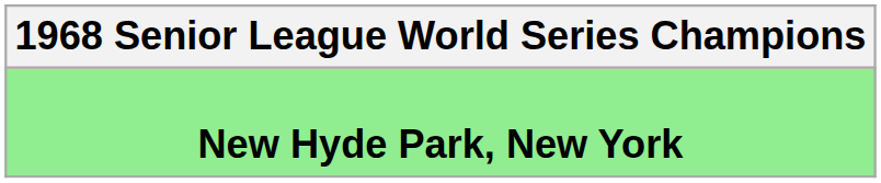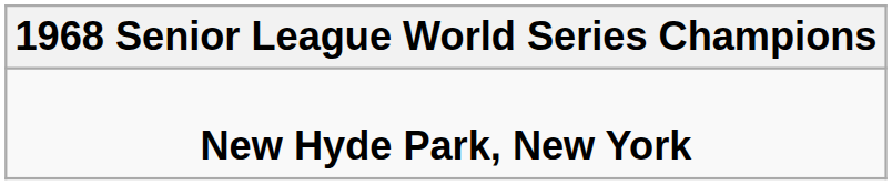row 2 | column 1: lightgreen background -> no background
